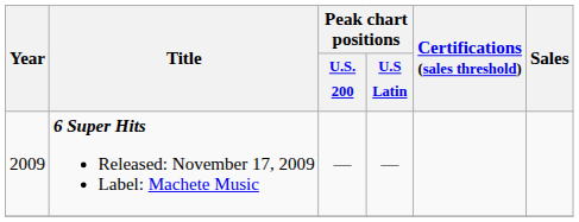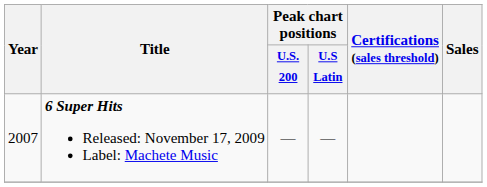row 3 | Year: 2009 -> 2007
